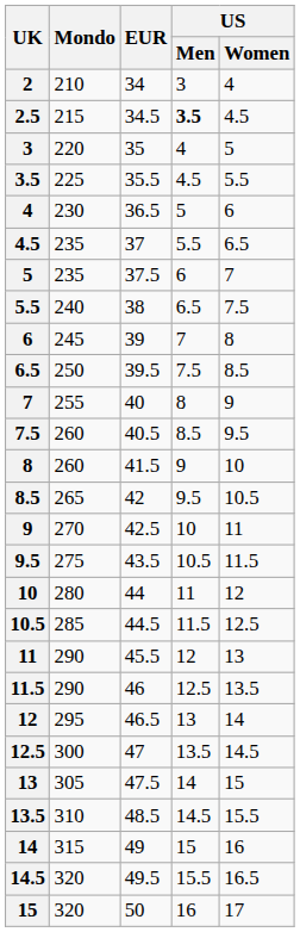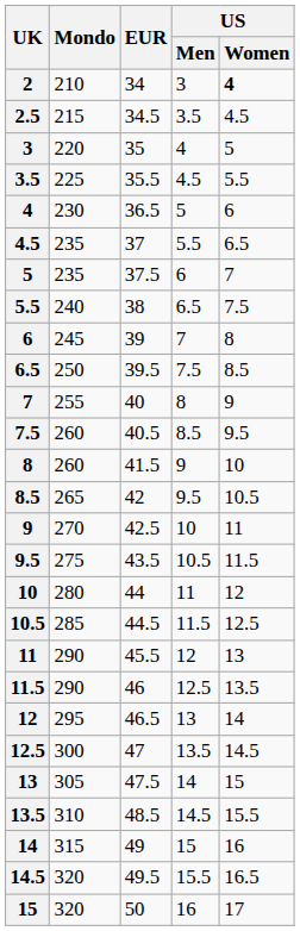2 | US / Women: normal -> bold
2.5 | US / Men: bold -> normal
